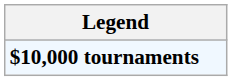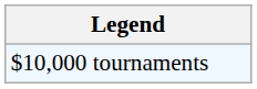row 2 | column 1: bold -> normal
